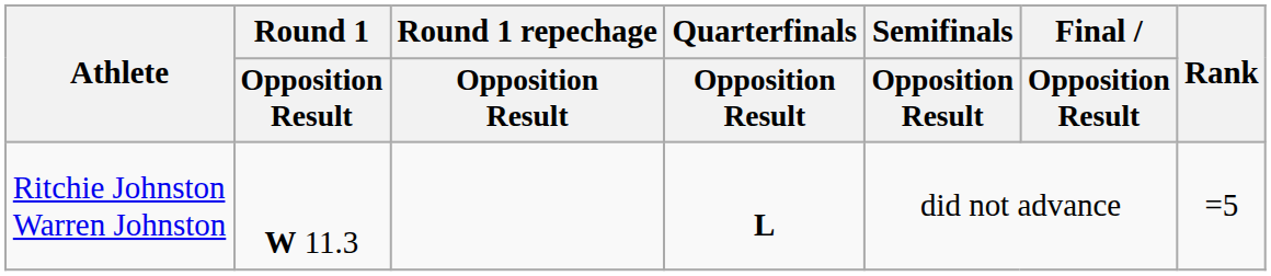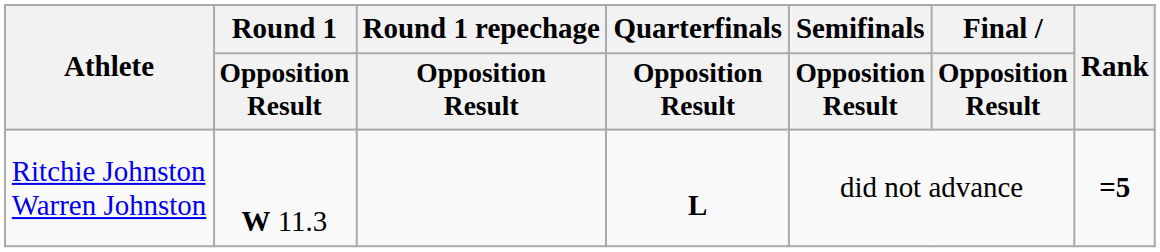Ritchie Johnston Warren Johnston | Rank: normal -> bold
